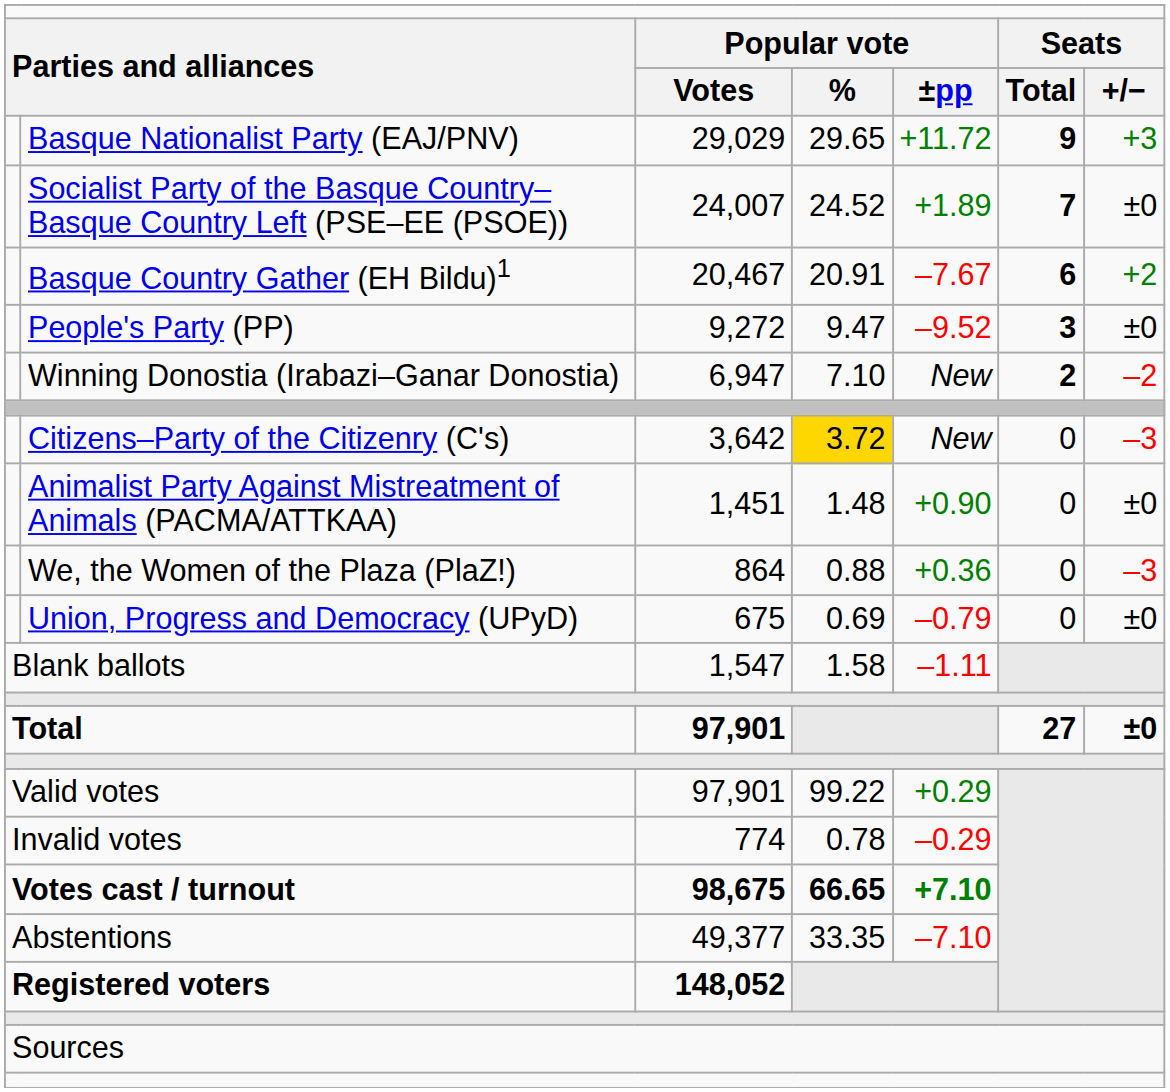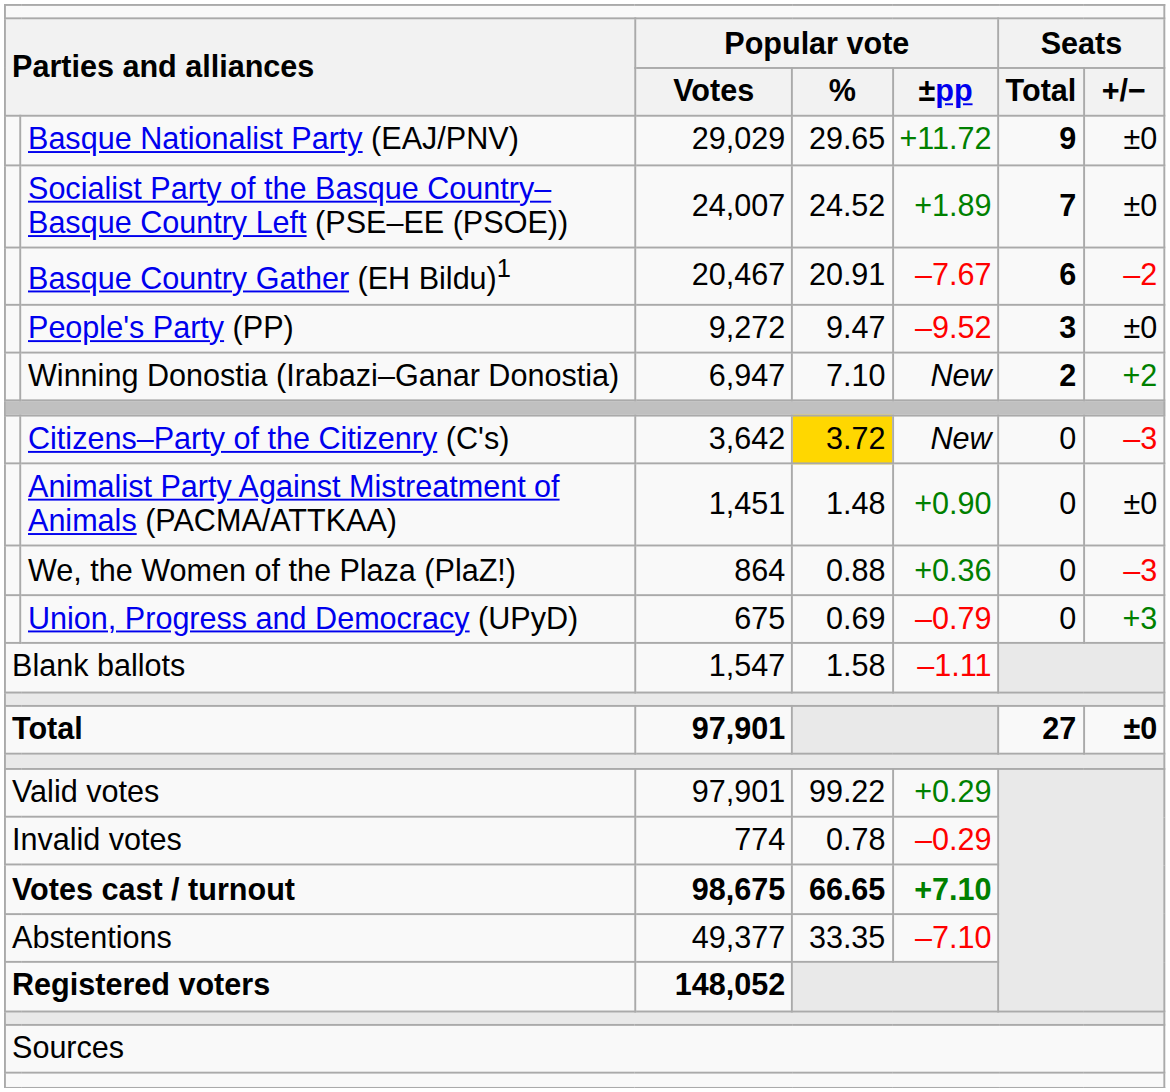Basque Nationalist Party (EAJ/PNV) | column 7: +3 -> ±0
Basque Country Gather (EH Bildu)1 | column 7: +2 -> –2
Winning Donostia (Irabazi–Ganar Donostia) | column 7: –2 -> +2
Union, Progress and Democracy (UPyD) | column 7: ±0 -> +3
